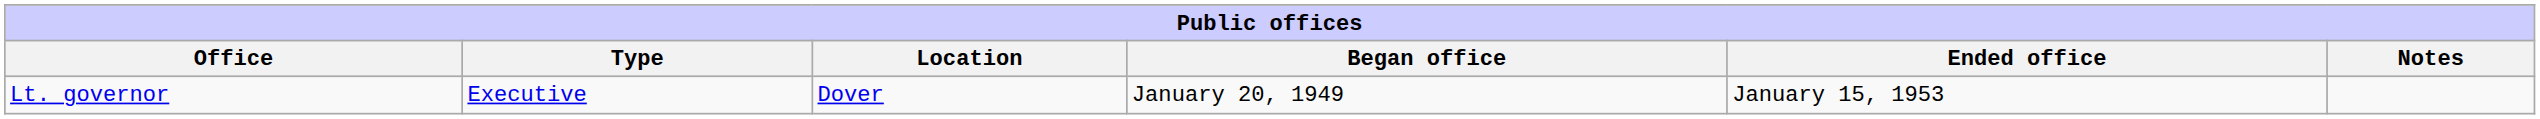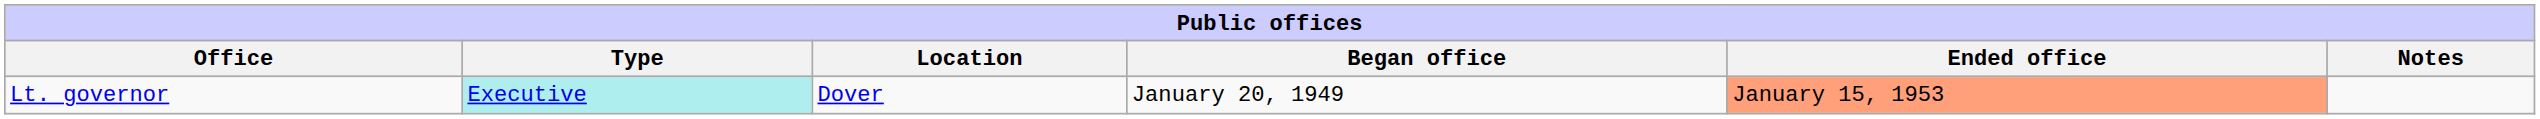Lt. governor | Type: no background -> paleturquoise background
Lt. governor | Ended office: no background -> lightsalmon background
